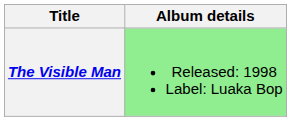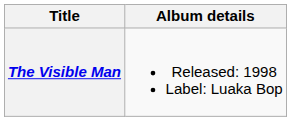The Visible Man | Album details: lightgreen background -> no background
